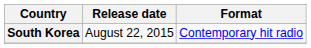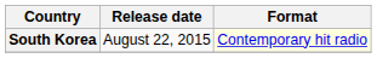South Korea | Format: no background -> lightyellow background
